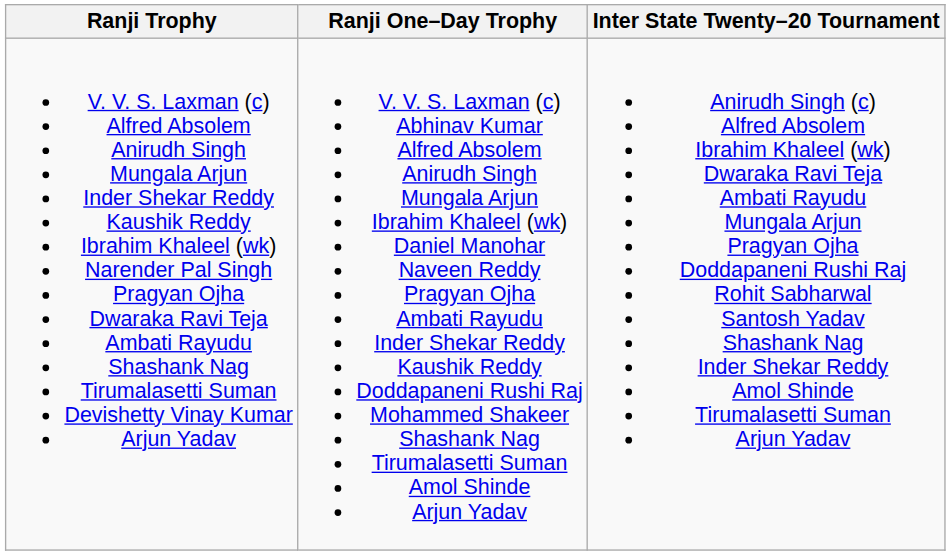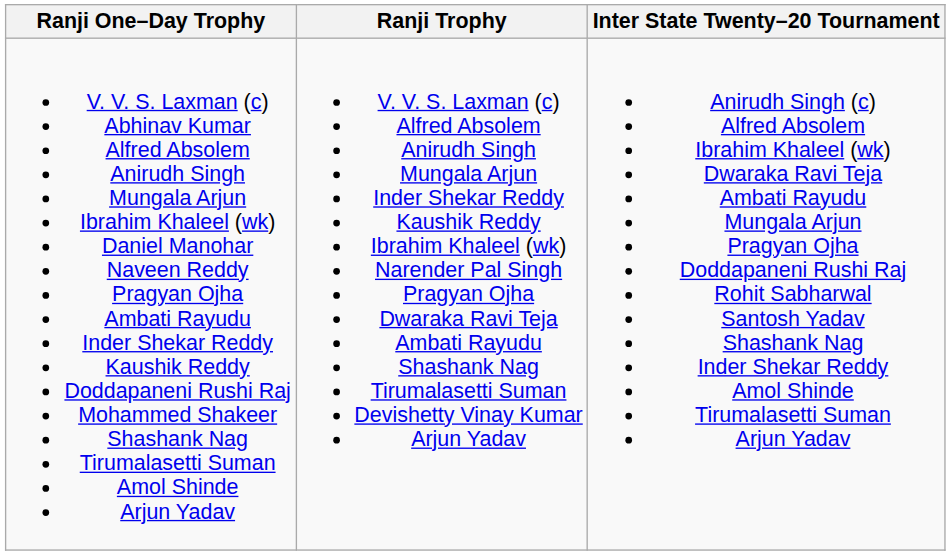columns swapped: Ranji Trophy <-> Ranji One–Day Trophy
